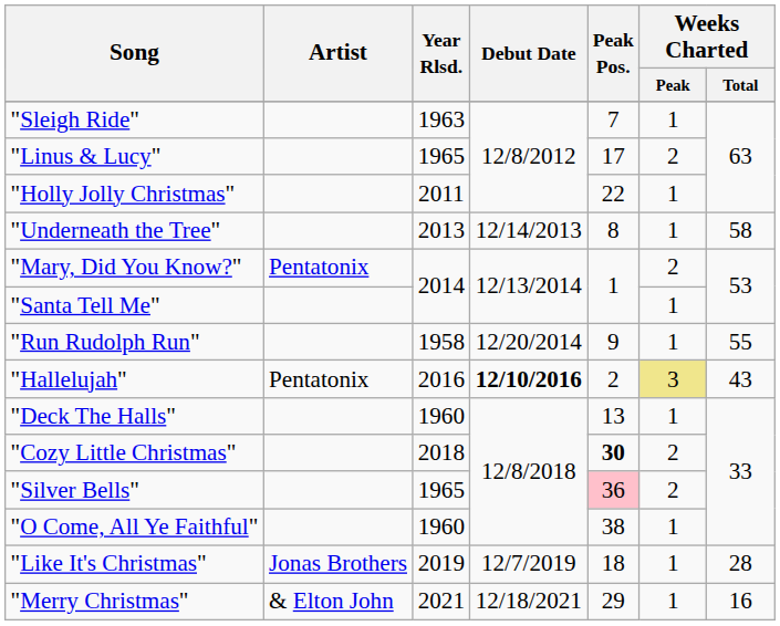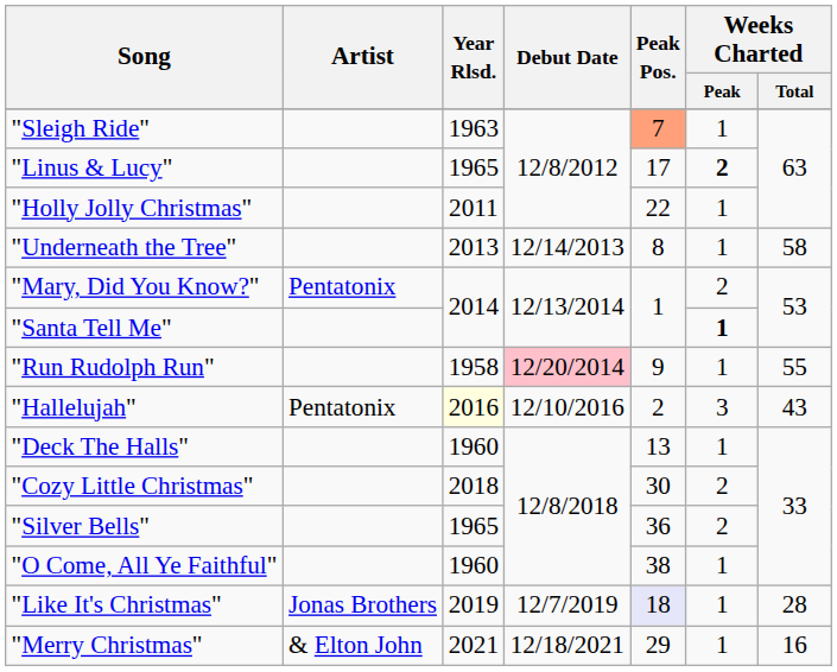"Sleigh Ride" | Peak Pos.: no background -> lightsalmon background
"Linus & Lucy" | Weeks Charted / Peak: normal -> bold
"Santa Tell Me" | Weeks Charted / Peak: normal -> bold
"Run Rudolph Run" | Debut Date: no background -> pink background
"Hallelujah" | Year Rlsd.: no background -> lightyellow background
"Hallelujah" | Debut Date: bold -> normal
"Hallelujah" | Weeks Charted / Peak: khaki background -> no background
"Cozy Little Christmas" | Peak Pos.: bold -> normal
"Silver Bells" | Peak Pos.: pink background -> no background
"Like It's Christmas" | Peak Pos.: no background -> lavender background
